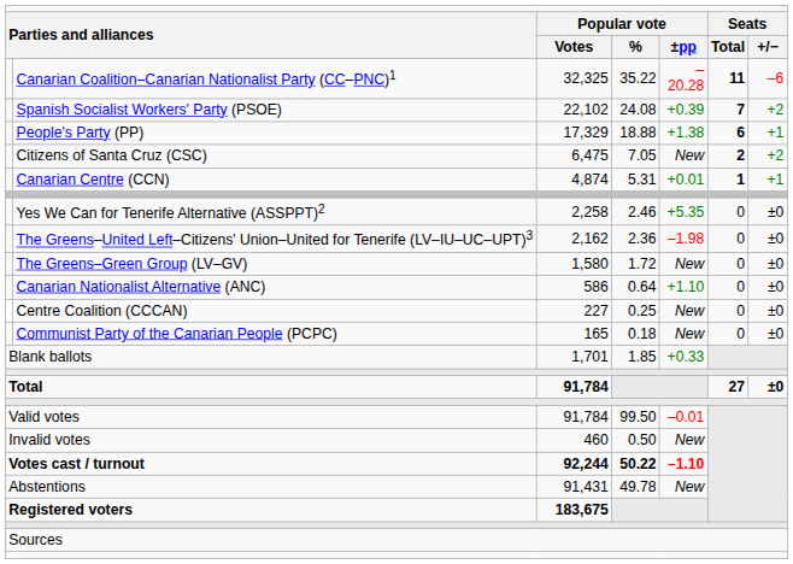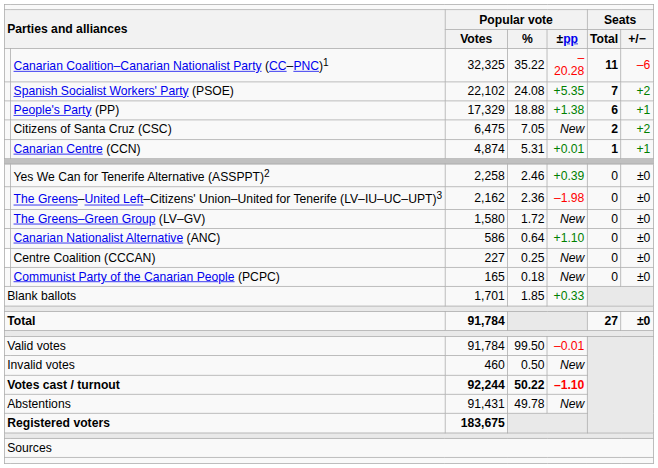Spanish Socialist Workers' Party (PSOE) | column 5: +0.39 -> +5.35
Yes We Can for Tenerife Alternative (ASSPPT)2 | column 5: +5.35 -> +0.39
